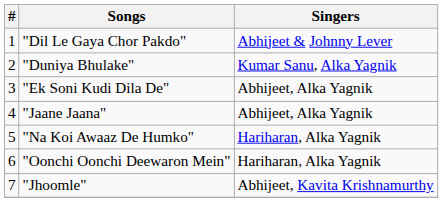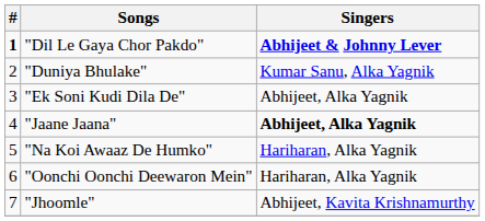"Dil Le Gaya Chor Pakdo" | #: normal -> bold
"Dil Le Gaya Chor Pakdo" | Singers: normal -> bold
"Jaane Jaana" | Singers: normal -> bold
